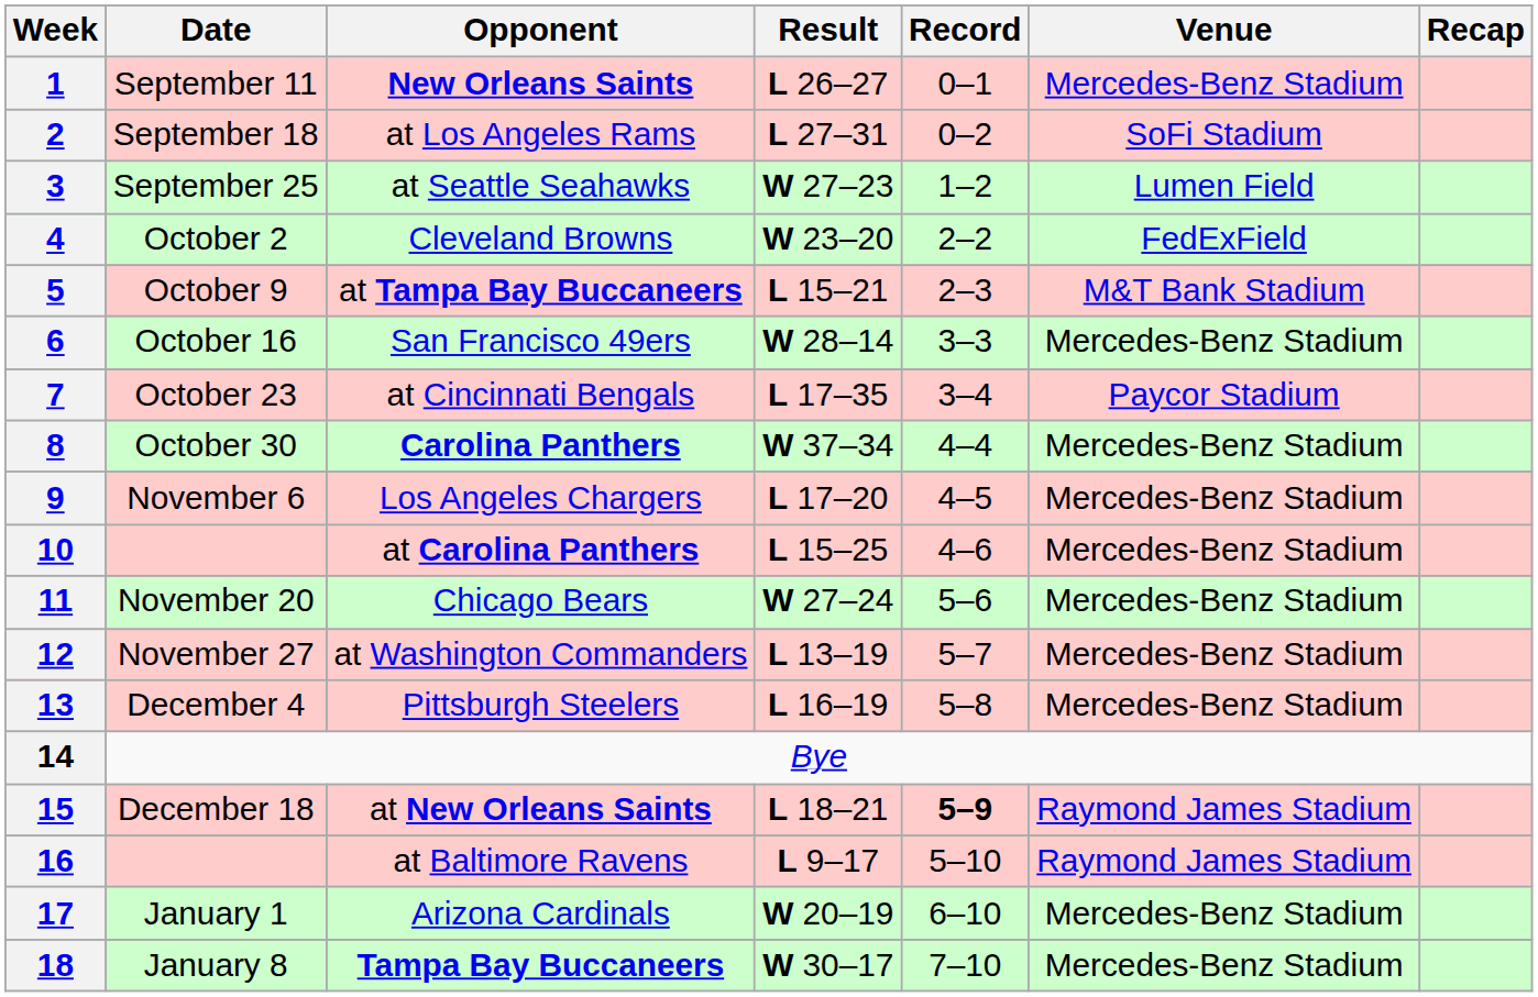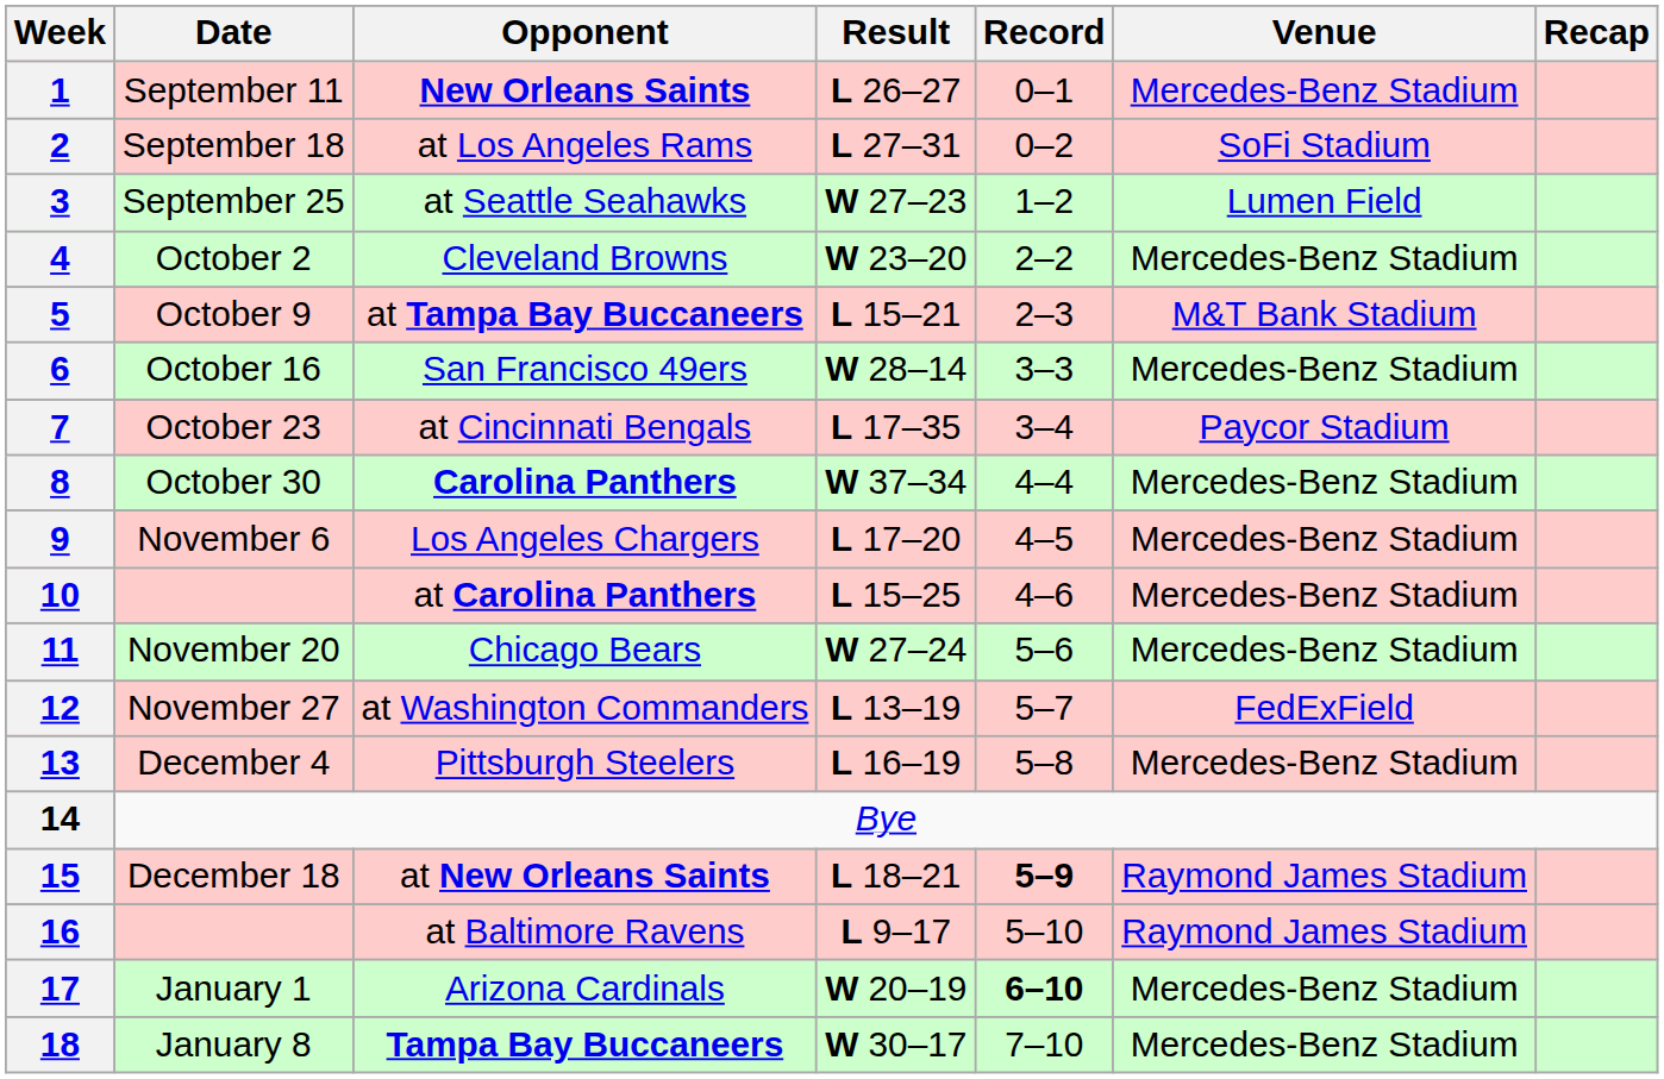4 | Venue: FedExField -> Mercedes-Benz Stadium
12 | Venue: Mercedes-Benz Stadium -> FedExField
17 | Record: normal -> bold
